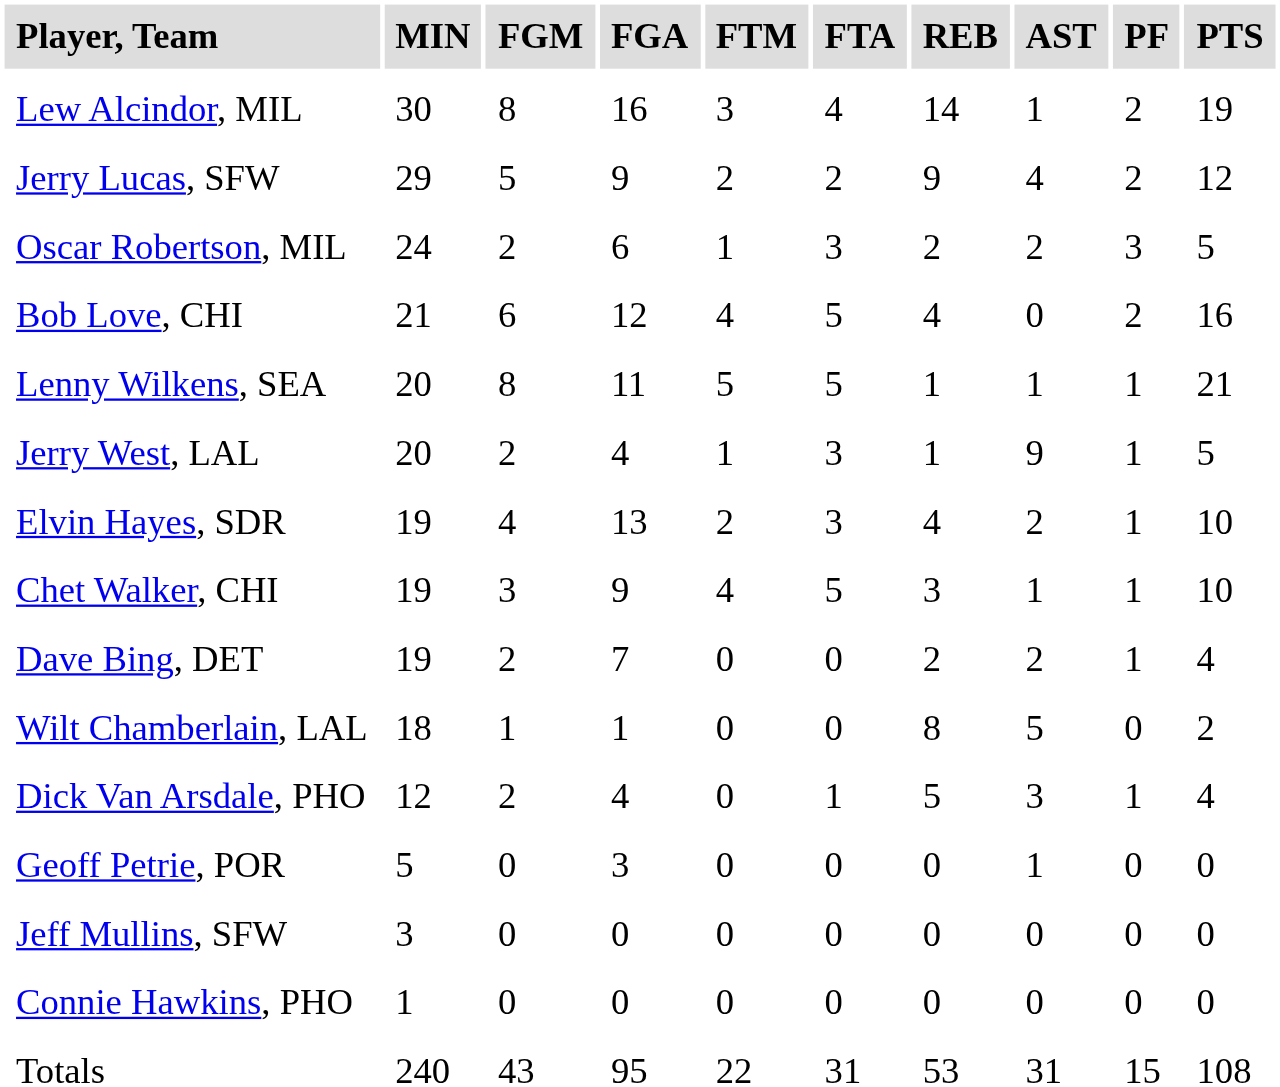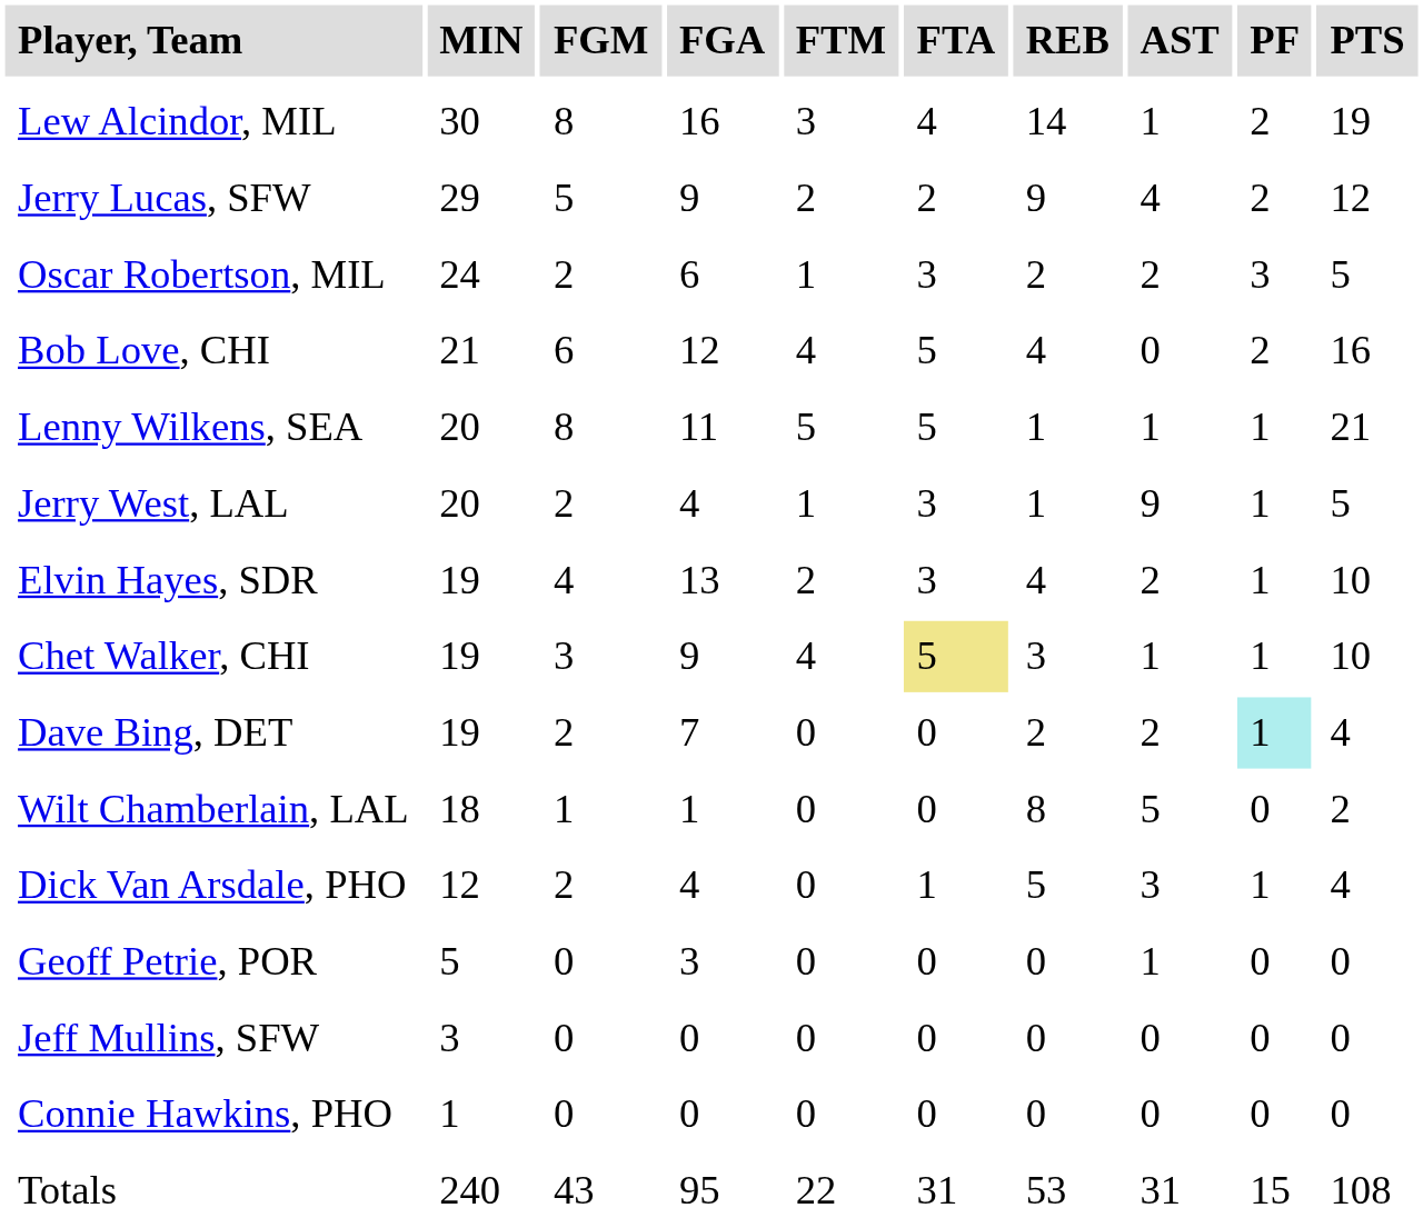Chet Walker, CHI | FTA: no background -> khaki background
Dave Bing, DET | PF: no background -> paleturquoise background
